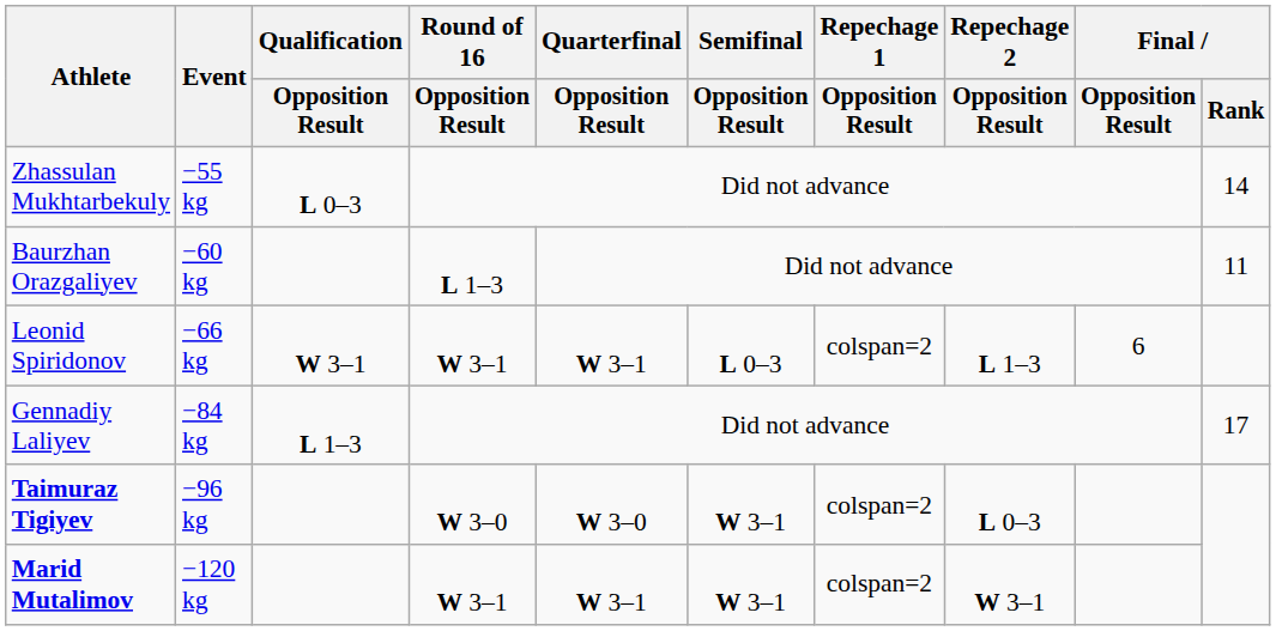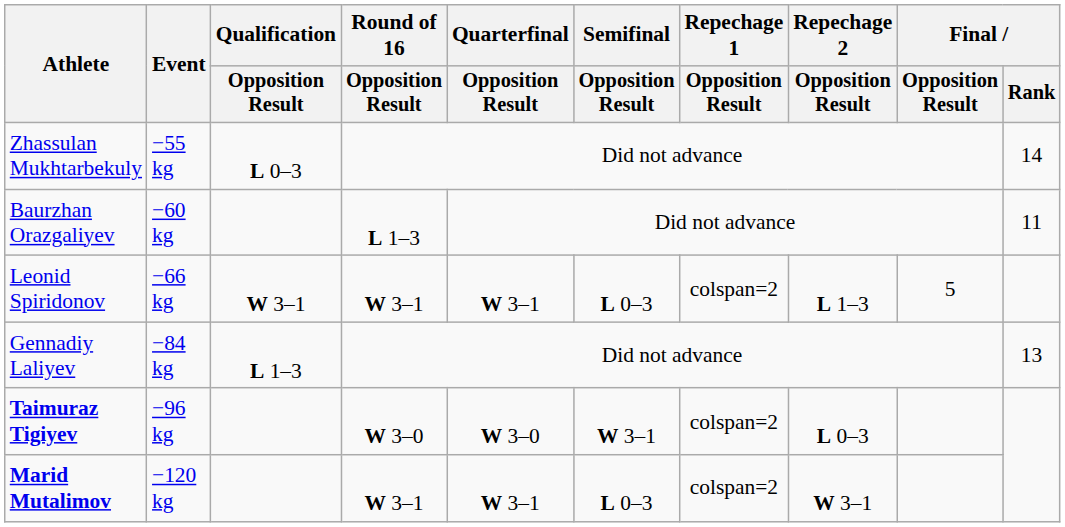Leonid Spiridonov | Final / Opposition Result: 6 -> 5
Gennadiy Laliyev | Final / Rank: 17 -> 13
Marid Mutalimov | Semifinal / Opposition Result: W 3–1 -> L 0–3
